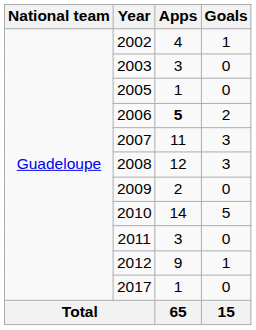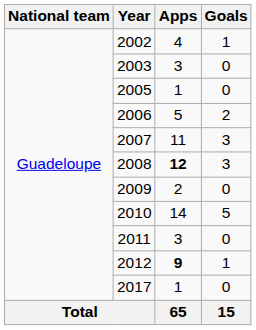2006 | Apps: bold -> normal
2008 | Apps: normal -> bold
2012 | Apps: normal -> bold
